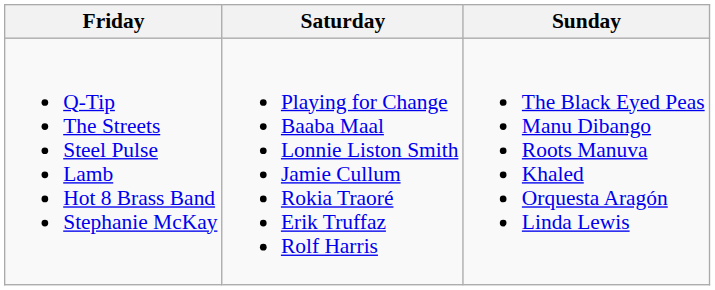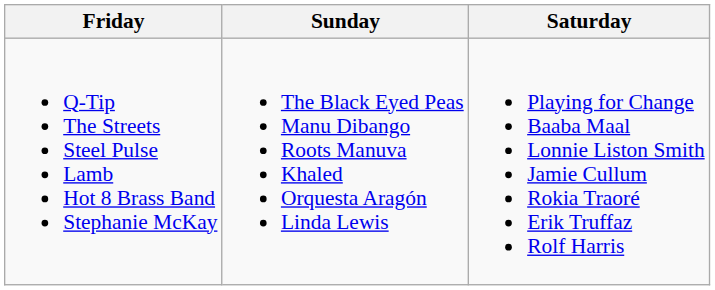columns swapped: Saturday <-> Sunday
